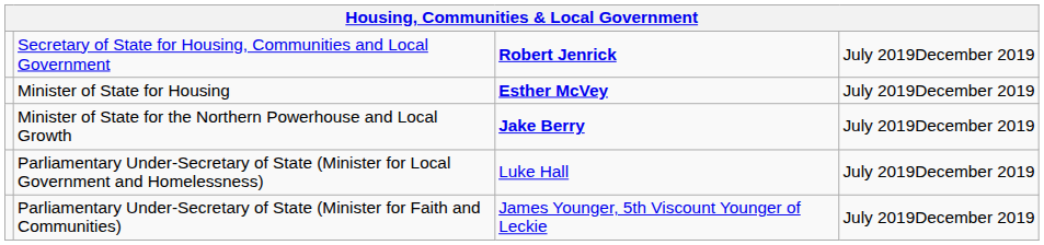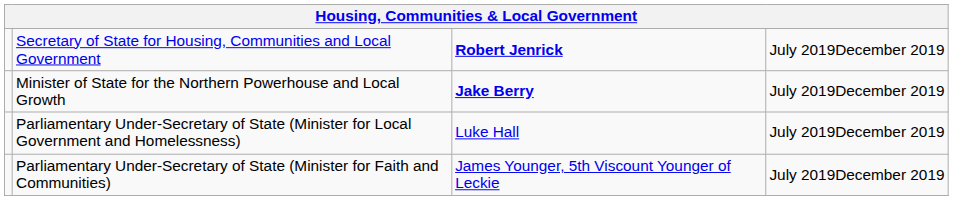- row: Minister of State for Housing | Esther McVey | July 2019December 2019
